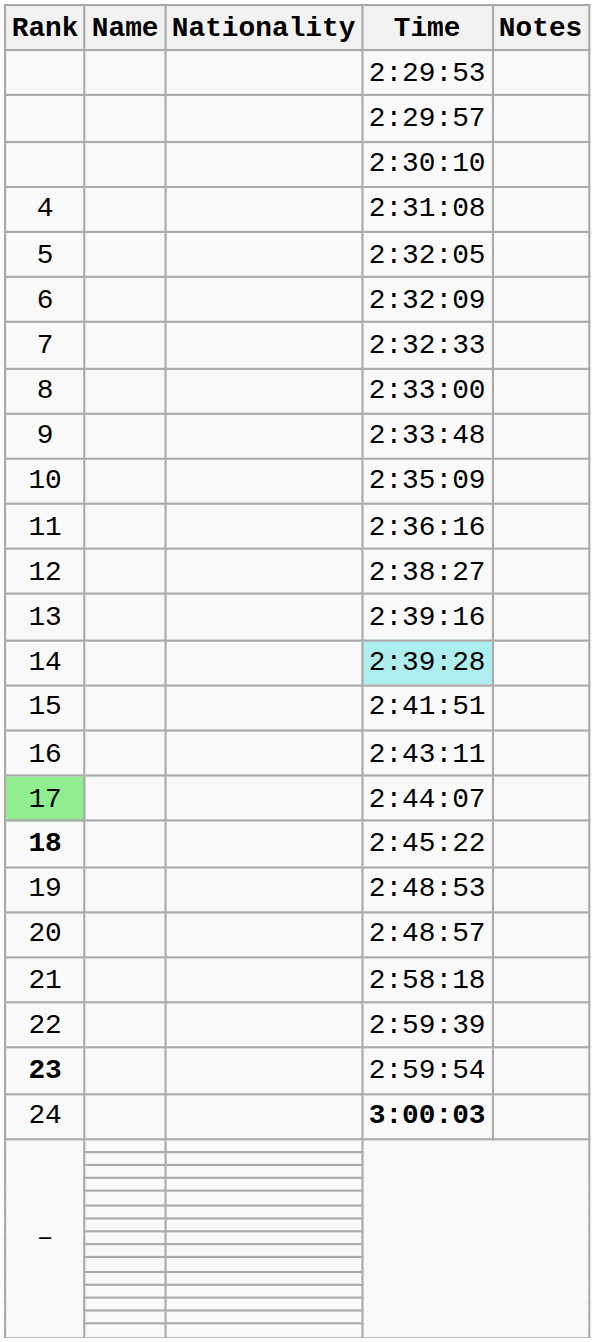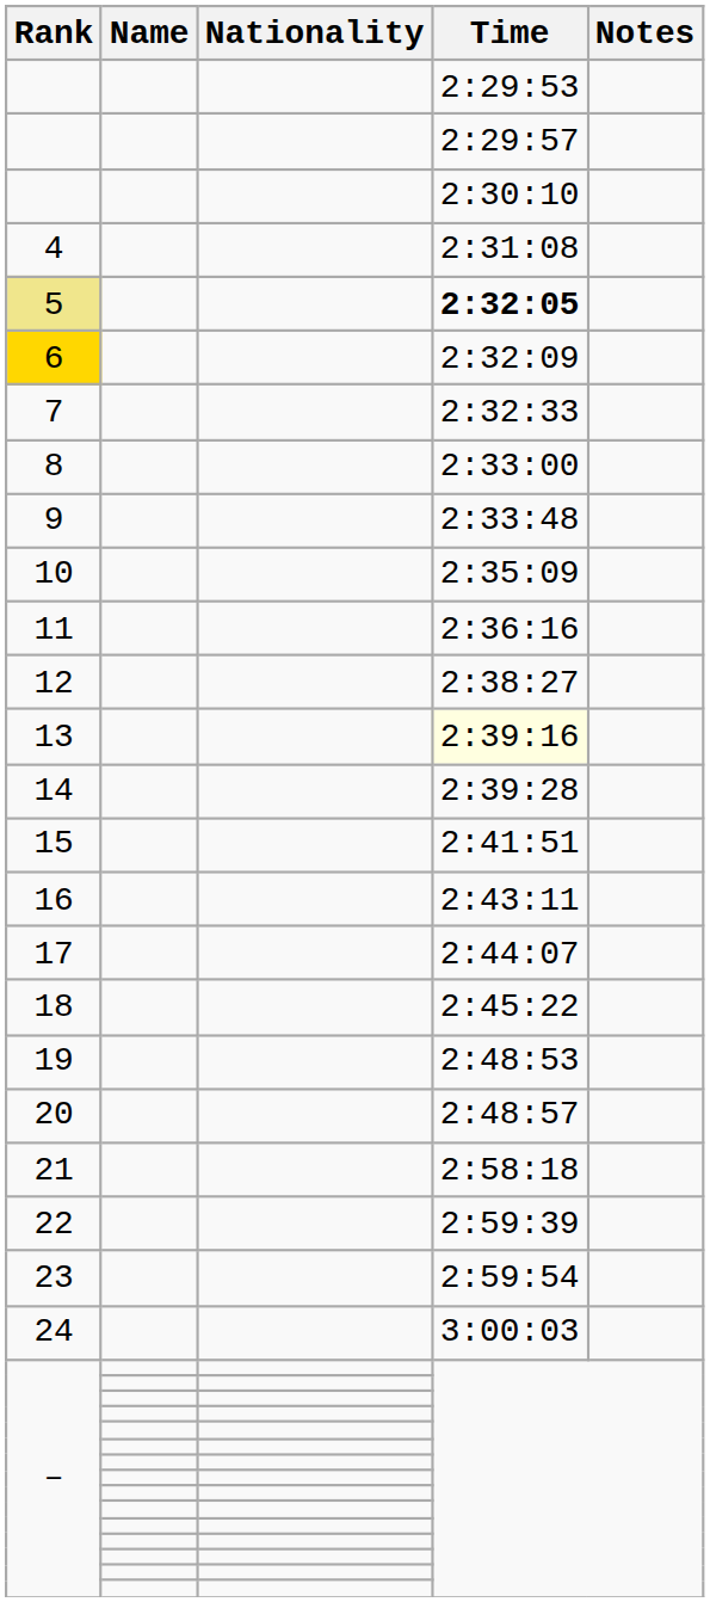2:32:05 | Rank: no background -> khaki background
2:32:05 | Time: normal -> bold
2:32:09 | Rank: no background -> gold background
2:39:16 | Time: no background -> lightyellow background
2:39:28 | Time: paleturquoise background -> no background
2:44:07 | Rank: lightgreen background -> no background
2:45:22 | Rank: bold -> normal
2:59:54 | Rank: bold -> normal
3:00:03 | Time: bold -> normal
